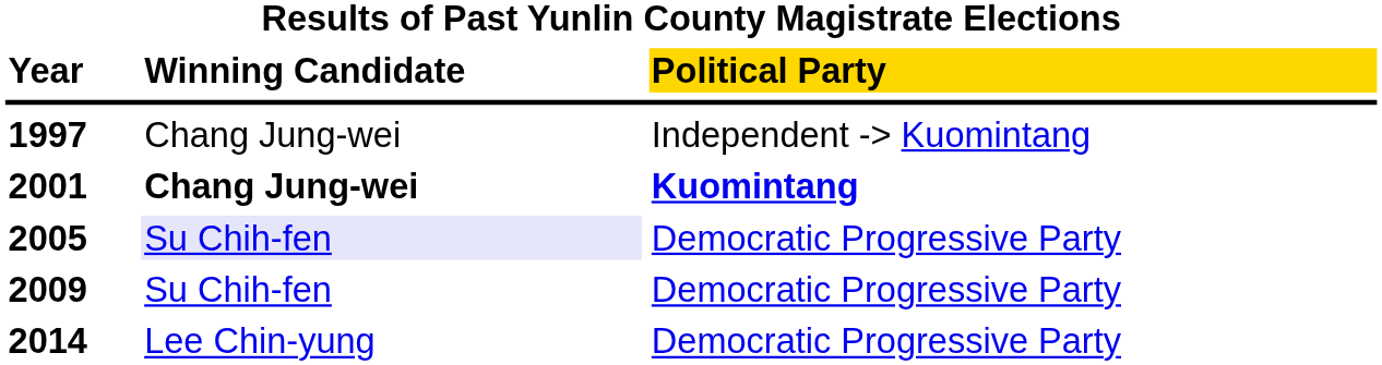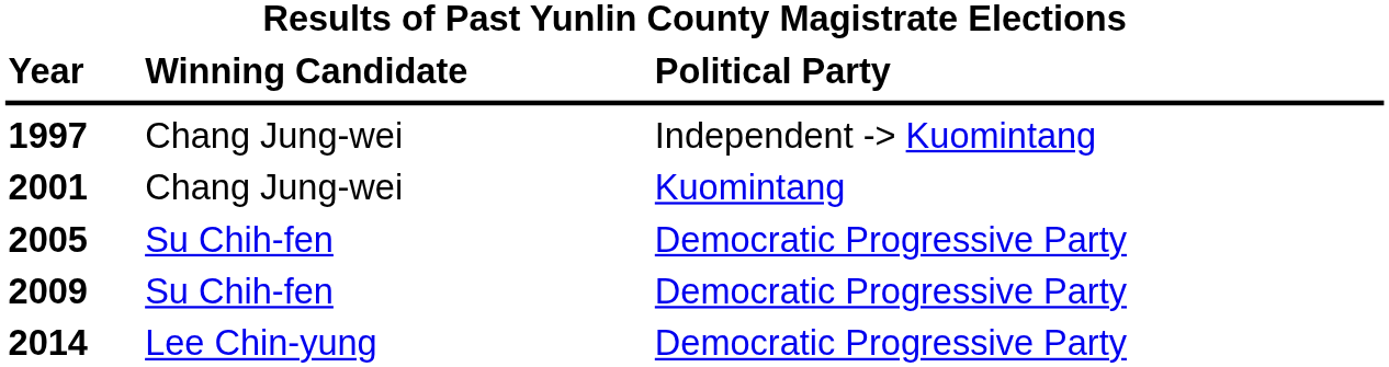Year | column 3: gold background -> no background
2001 | column 2: bold -> normal
2001 | column 3: bold -> normal
2005 | column 2: lavender background -> no background
